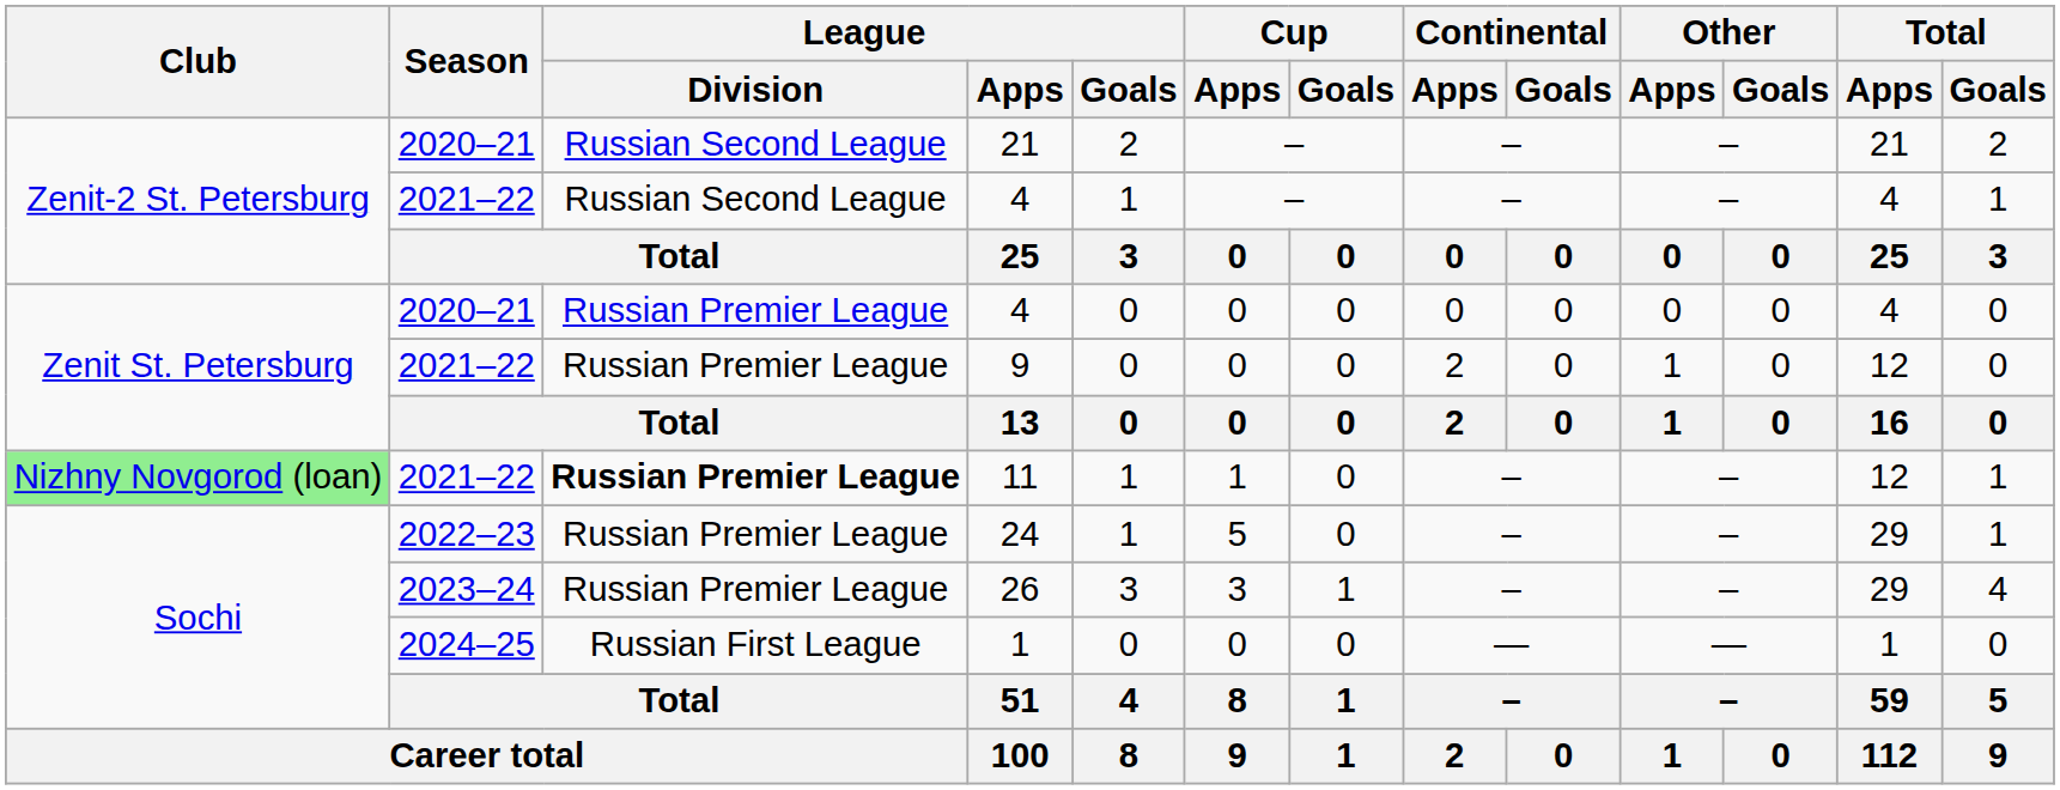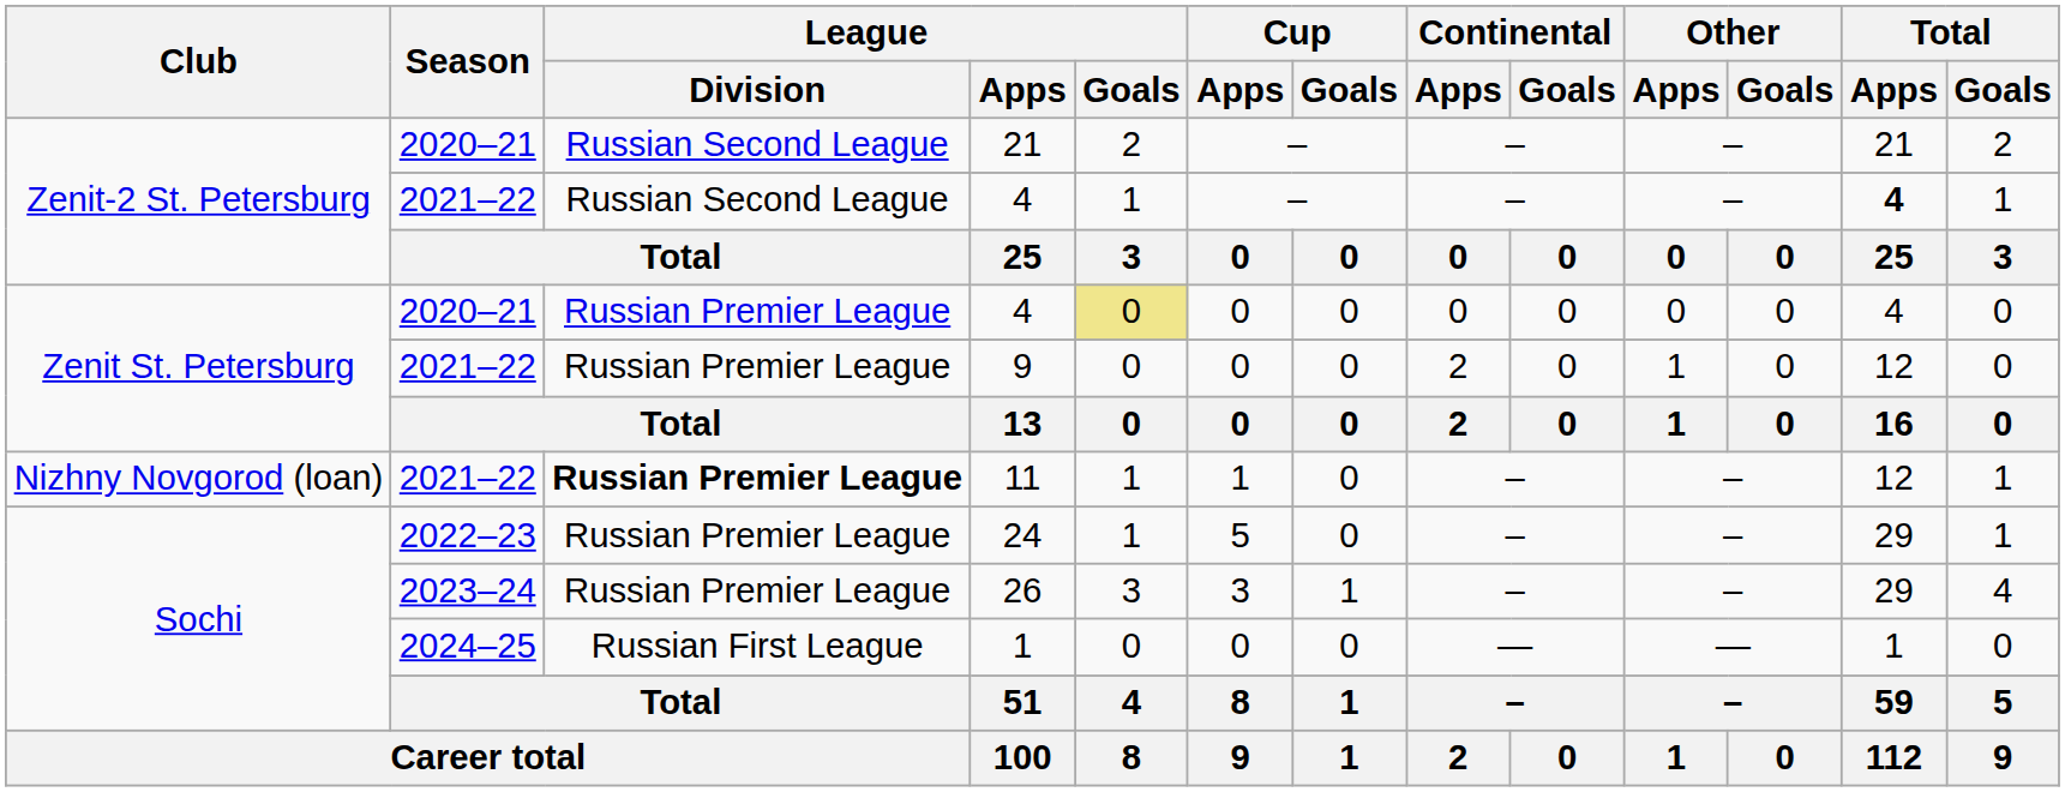2021–22 / 4 | Total / Apps: normal -> bold
2020–21 / 4 | League / Goals: no background -> khaki background
11 | Club: lightgreen background -> no background
